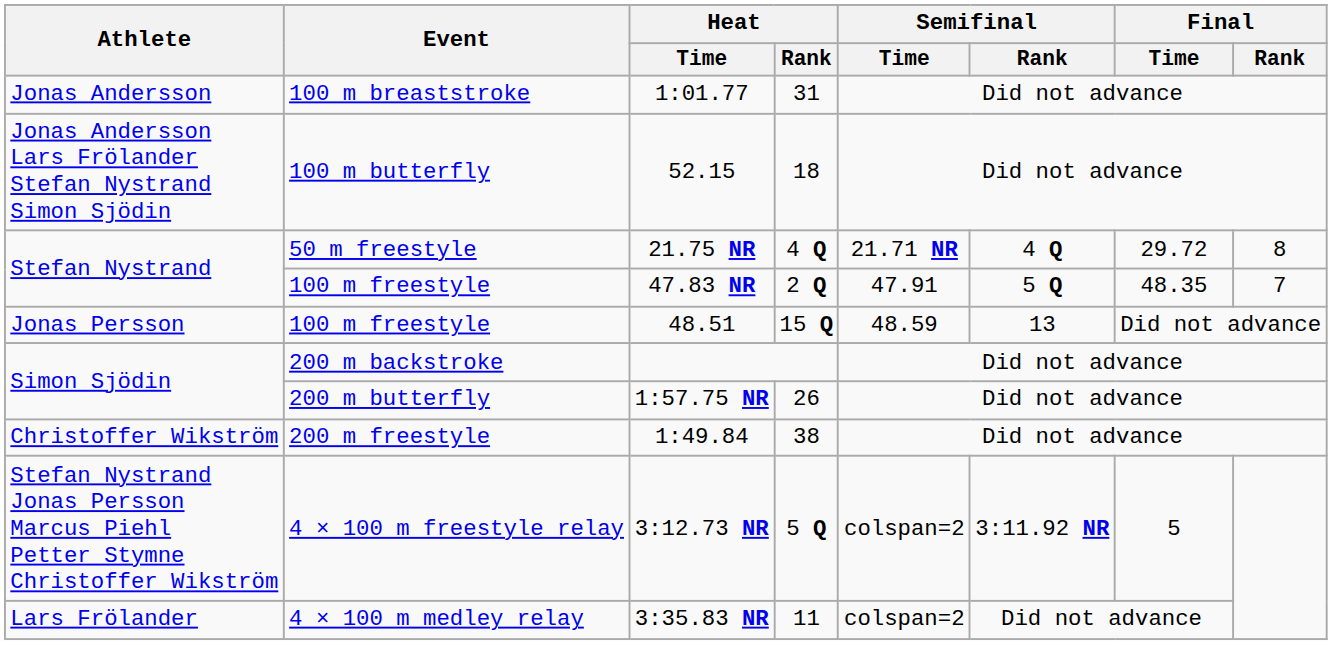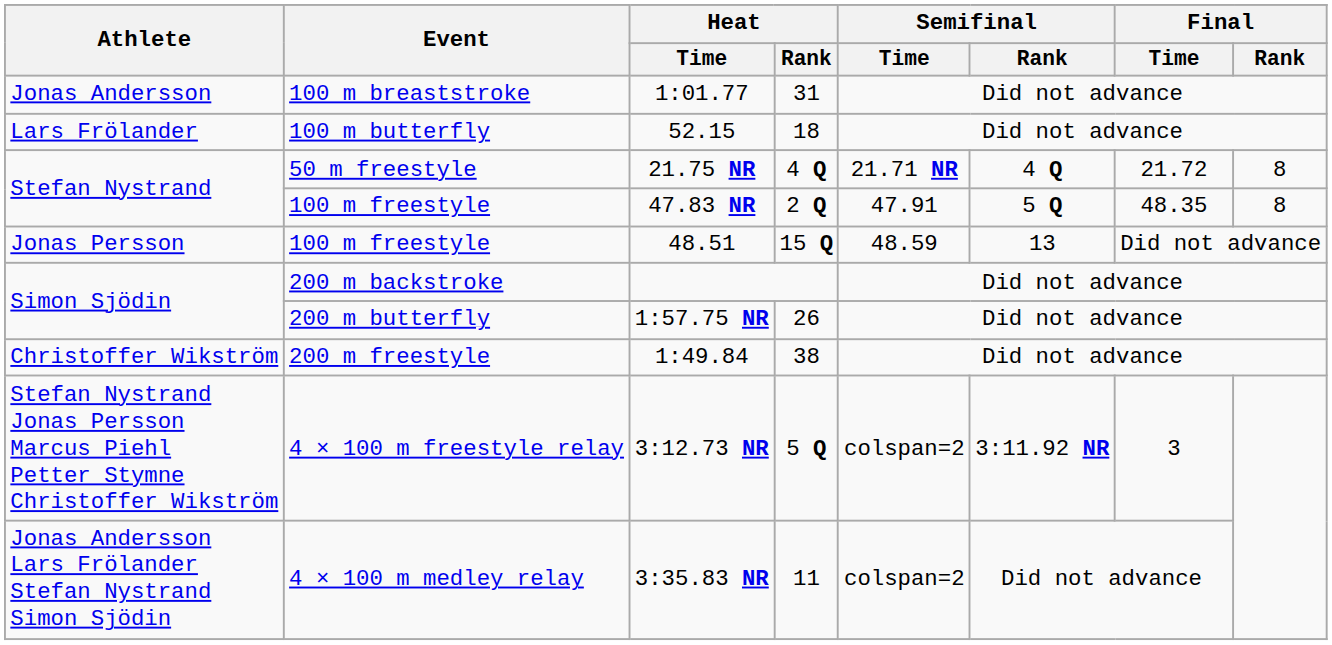52.15 | Athlete: Jonas Andersson Lars Frölander Stefan Nystrand Simon Sjödin -> Lars Frölander
21.75 NR | Final / Time: 29.72 -> 21.72
47.83 NR | Final / Rank: 7 -> 8
3:12.73 NR | Final / Time: 5 -> 3
3:35.83 NR | Athlete: Lars Frölander -> Jonas Andersson Lars Frölander Stefan Nystrand Simon Sjödin
